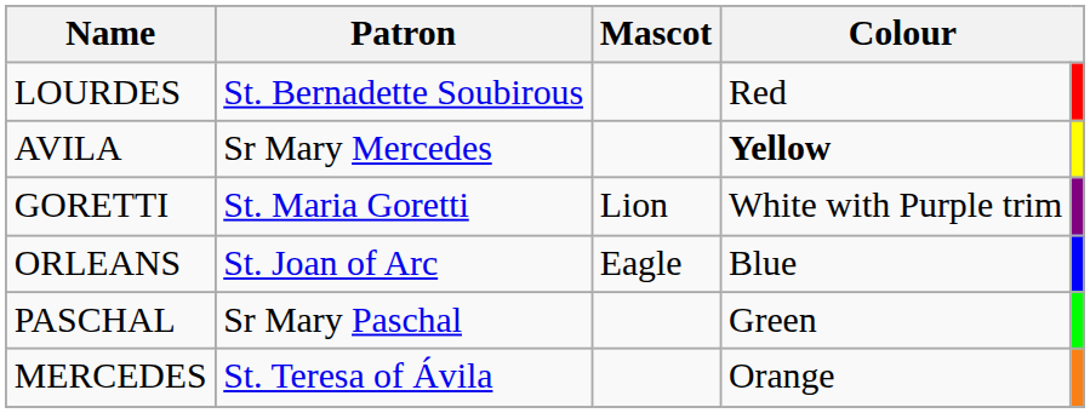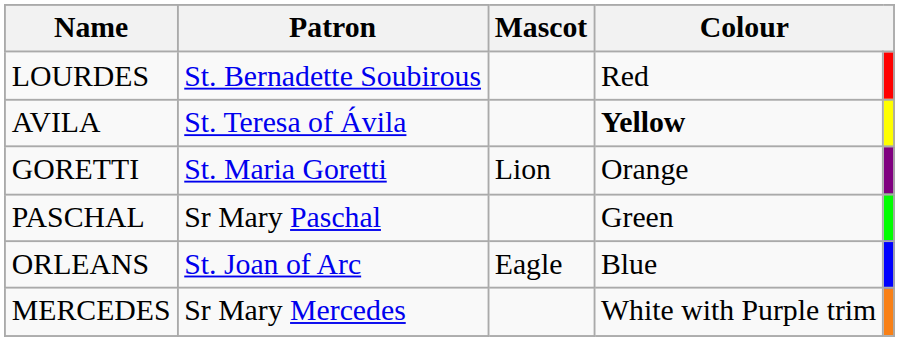AVILA | Patron: Sr Mary Mercedes -> St. Teresa of Ávila
GORETTI | column 4: White with Purple trim -> Orange
rows swapped: ORLEANS <-> PASCHAL
MERCEDES | Patron: St. Teresa of Ávila -> Sr Mary Mercedes
MERCEDES | column 4: Orange -> White with Purple trim
